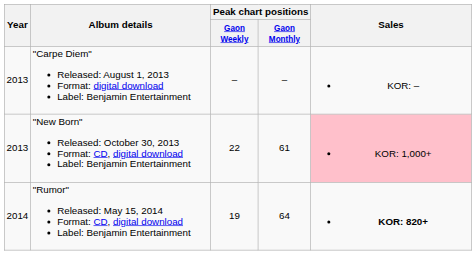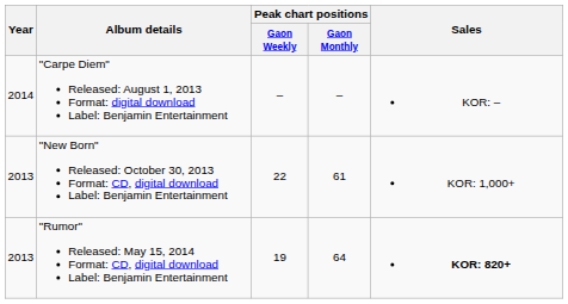row 3 | Year: 2013 -> 2014
row 4 | Sales: pink background -> no background
row 5 | Year: 2014 -> 2013
